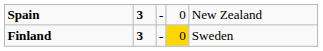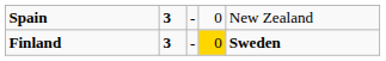Finland | column 5: normal -> bold
